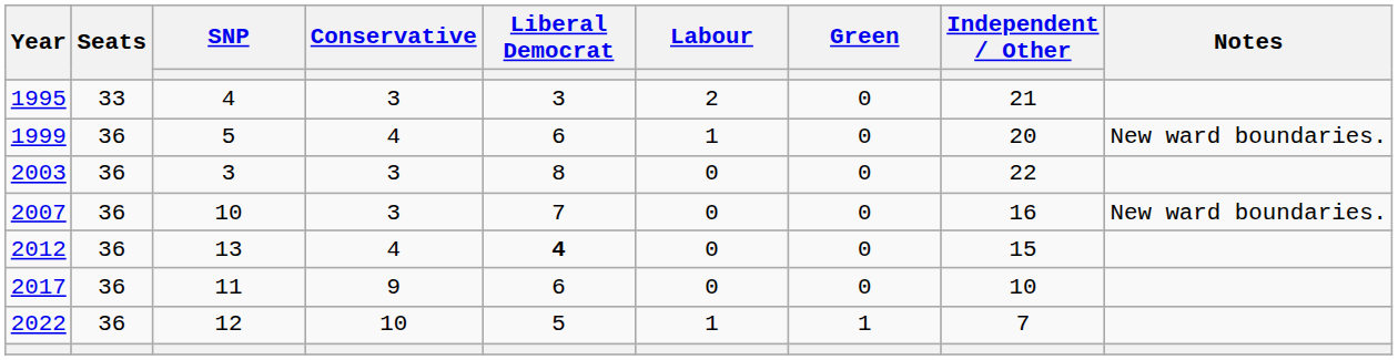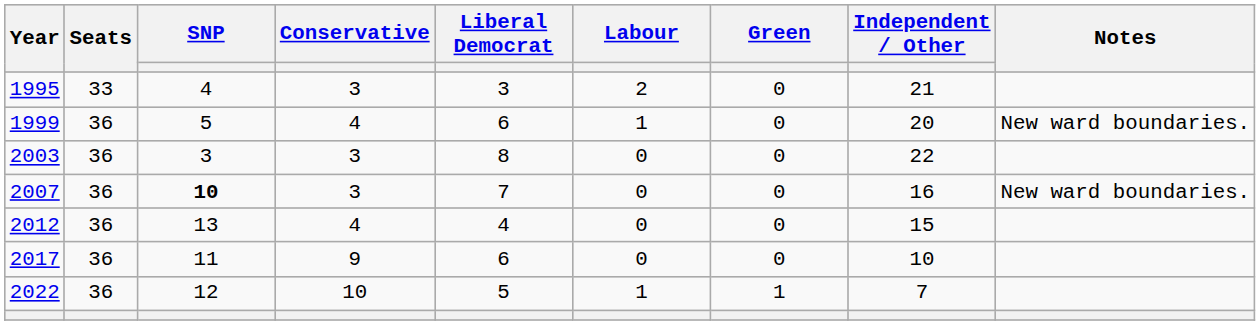2007 | SNP: normal -> bold
2012 | Liberal Democrat: bold -> normal
